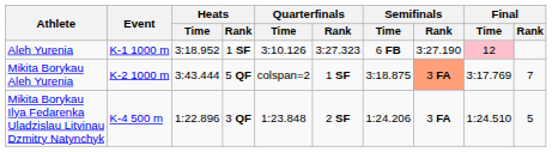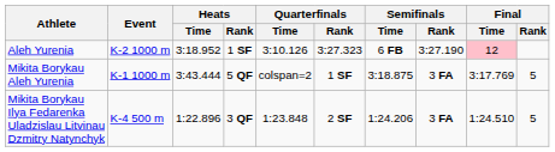Aleh Yurenia | Event: K-1 1000 m -> K-2 1000 m
Mikita Borykau Aleh Yurenia | Event: K-2 1000 m -> K-1 1000 m
Mikita Borykau Aleh Yurenia | Semifinals / Rank: lightsalmon background -> no background
Mikita Borykau Aleh Yurenia | Final / Rank: 7 -> 5
